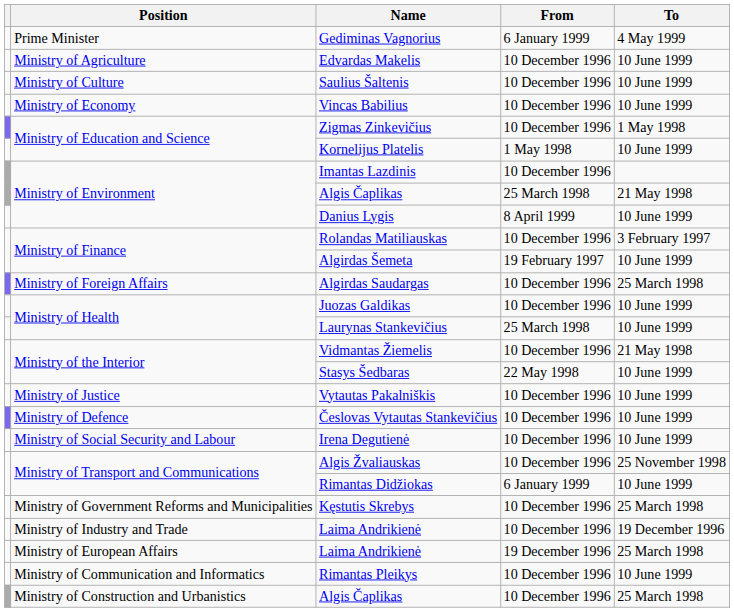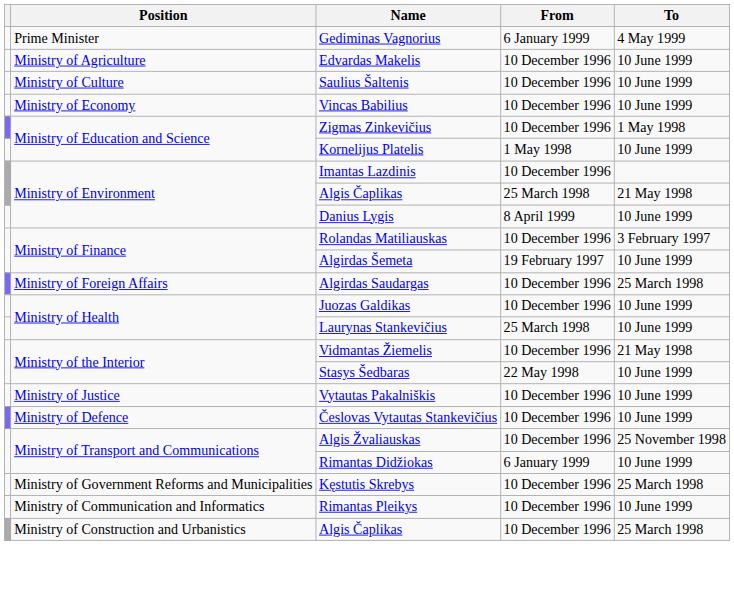- row: Ministry of Social Security and Labour | Irena Degutienė | 10 December 1996 | 10 June 1999
- row: Ministry of Industry and Trade | Laima Andrikienė | 10 December 1996 | 19 December 1996
- row: Ministry of European Affairs | Laima Andrikienė | 19 December 1996 | 25 March 1998
